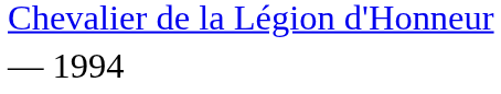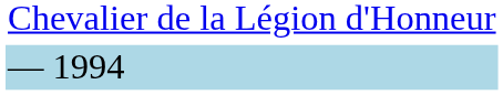row 2 | column 1: no background -> lightblue background
